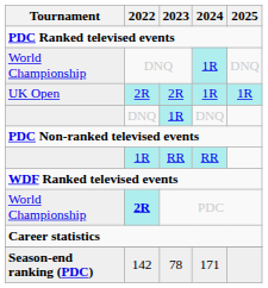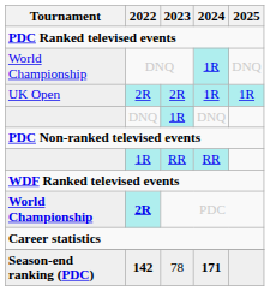PDC | Tournament: normal -> bold
78 | 2022: normal -> bold
78 | 2024: normal -> bold
